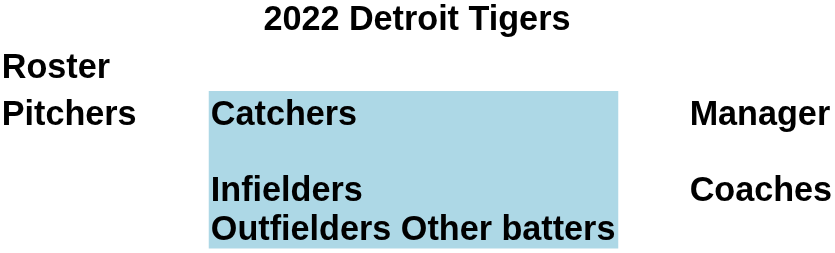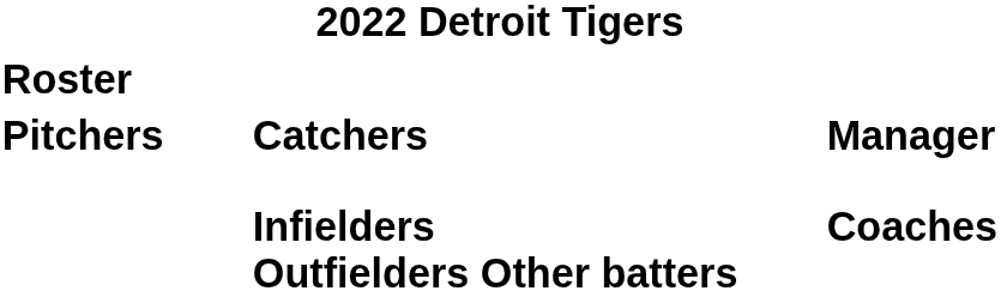Pitchers | column 2: lightblue background -> no background
